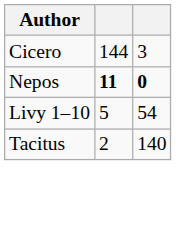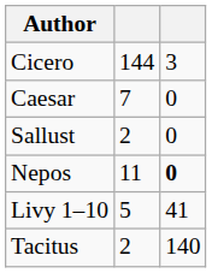+ row: Caesar | 7 | 0
+ row: Sallust | 2 | 0
Nepos | column 2: bold -> normal
Livy 1–10 | column 3: 54 -> 41
